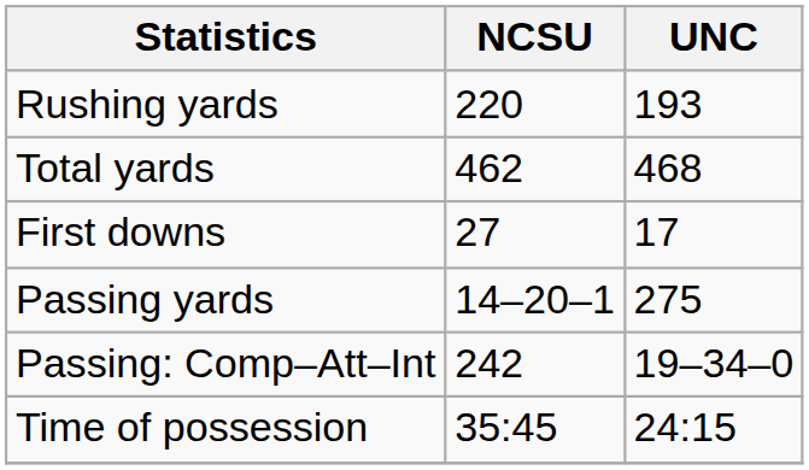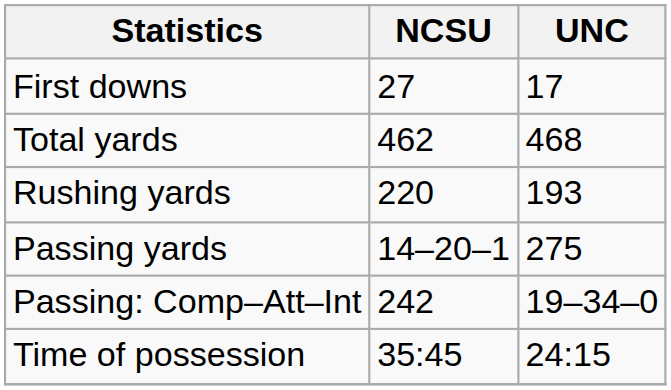rows swapped: First downs <-> Rushing yards
